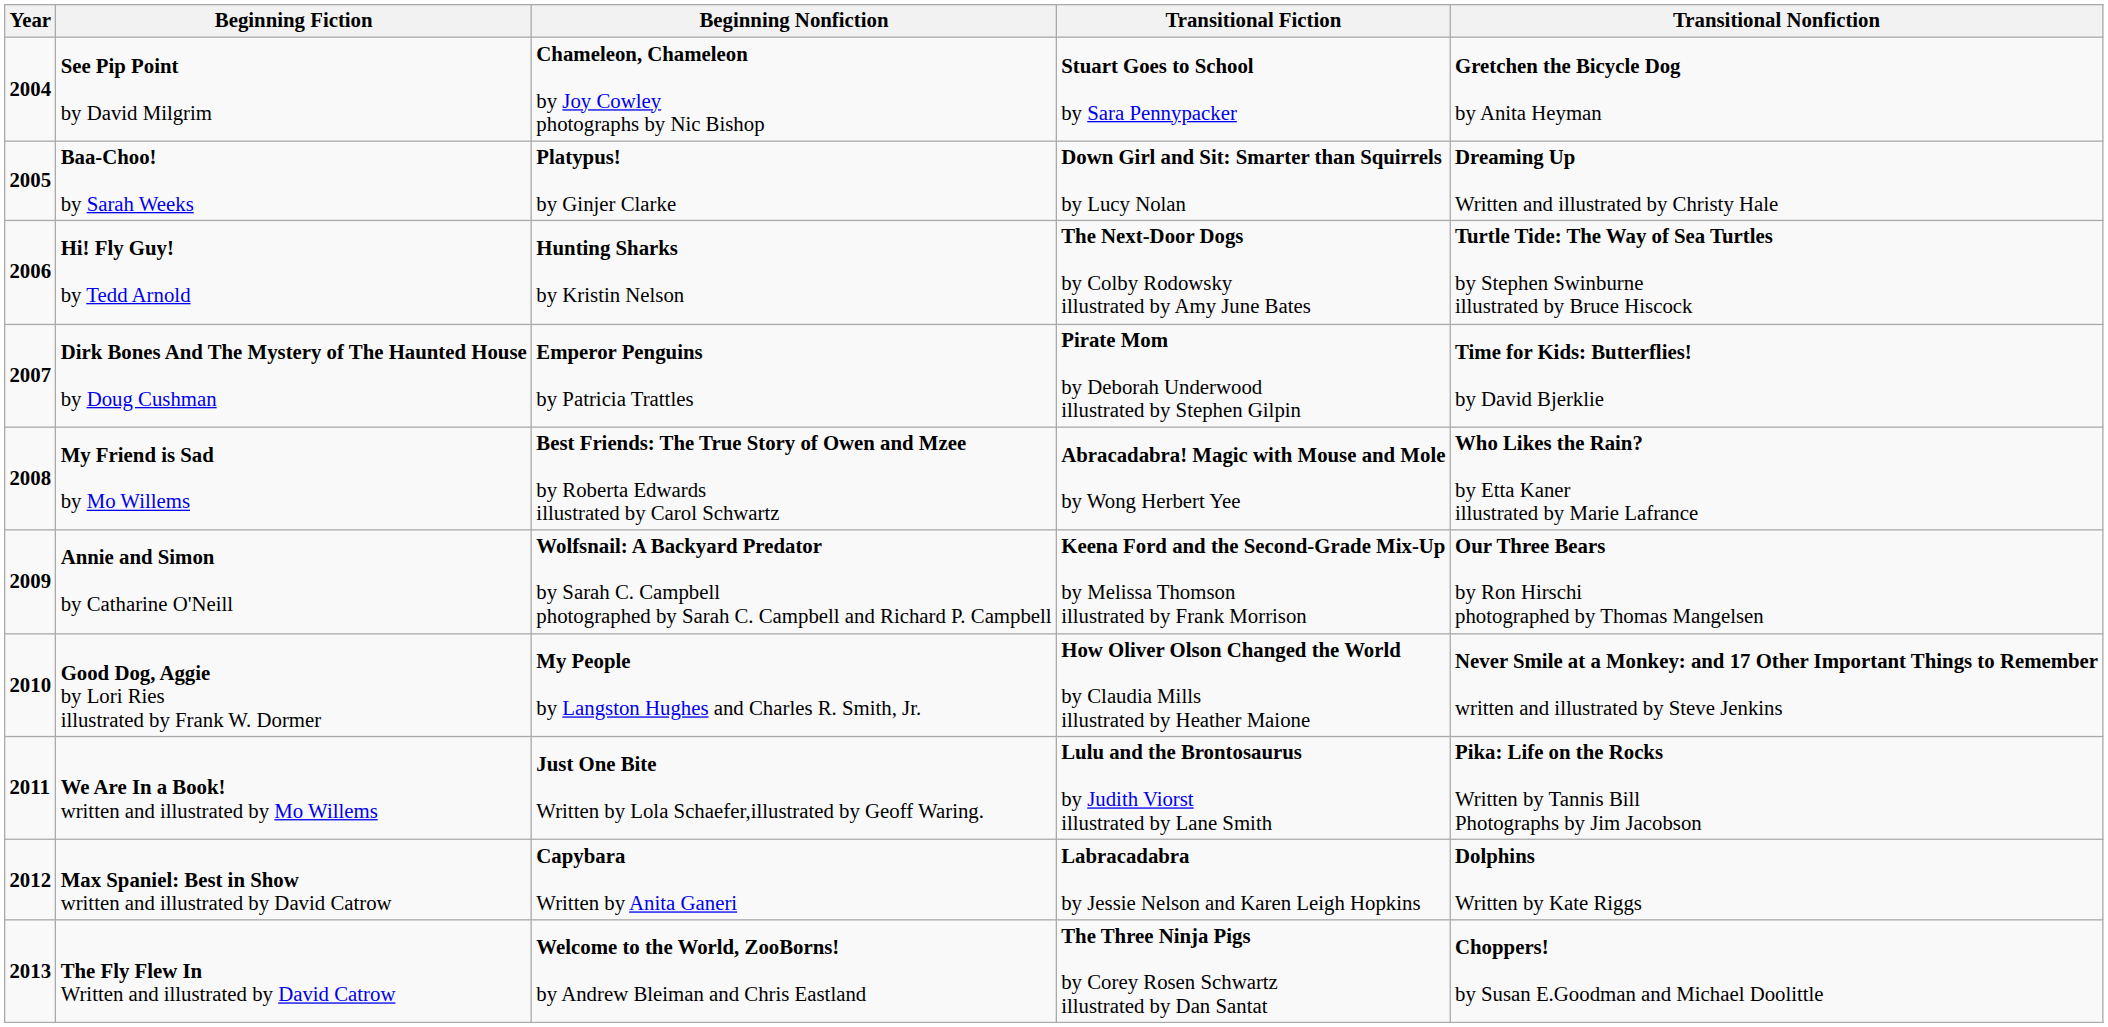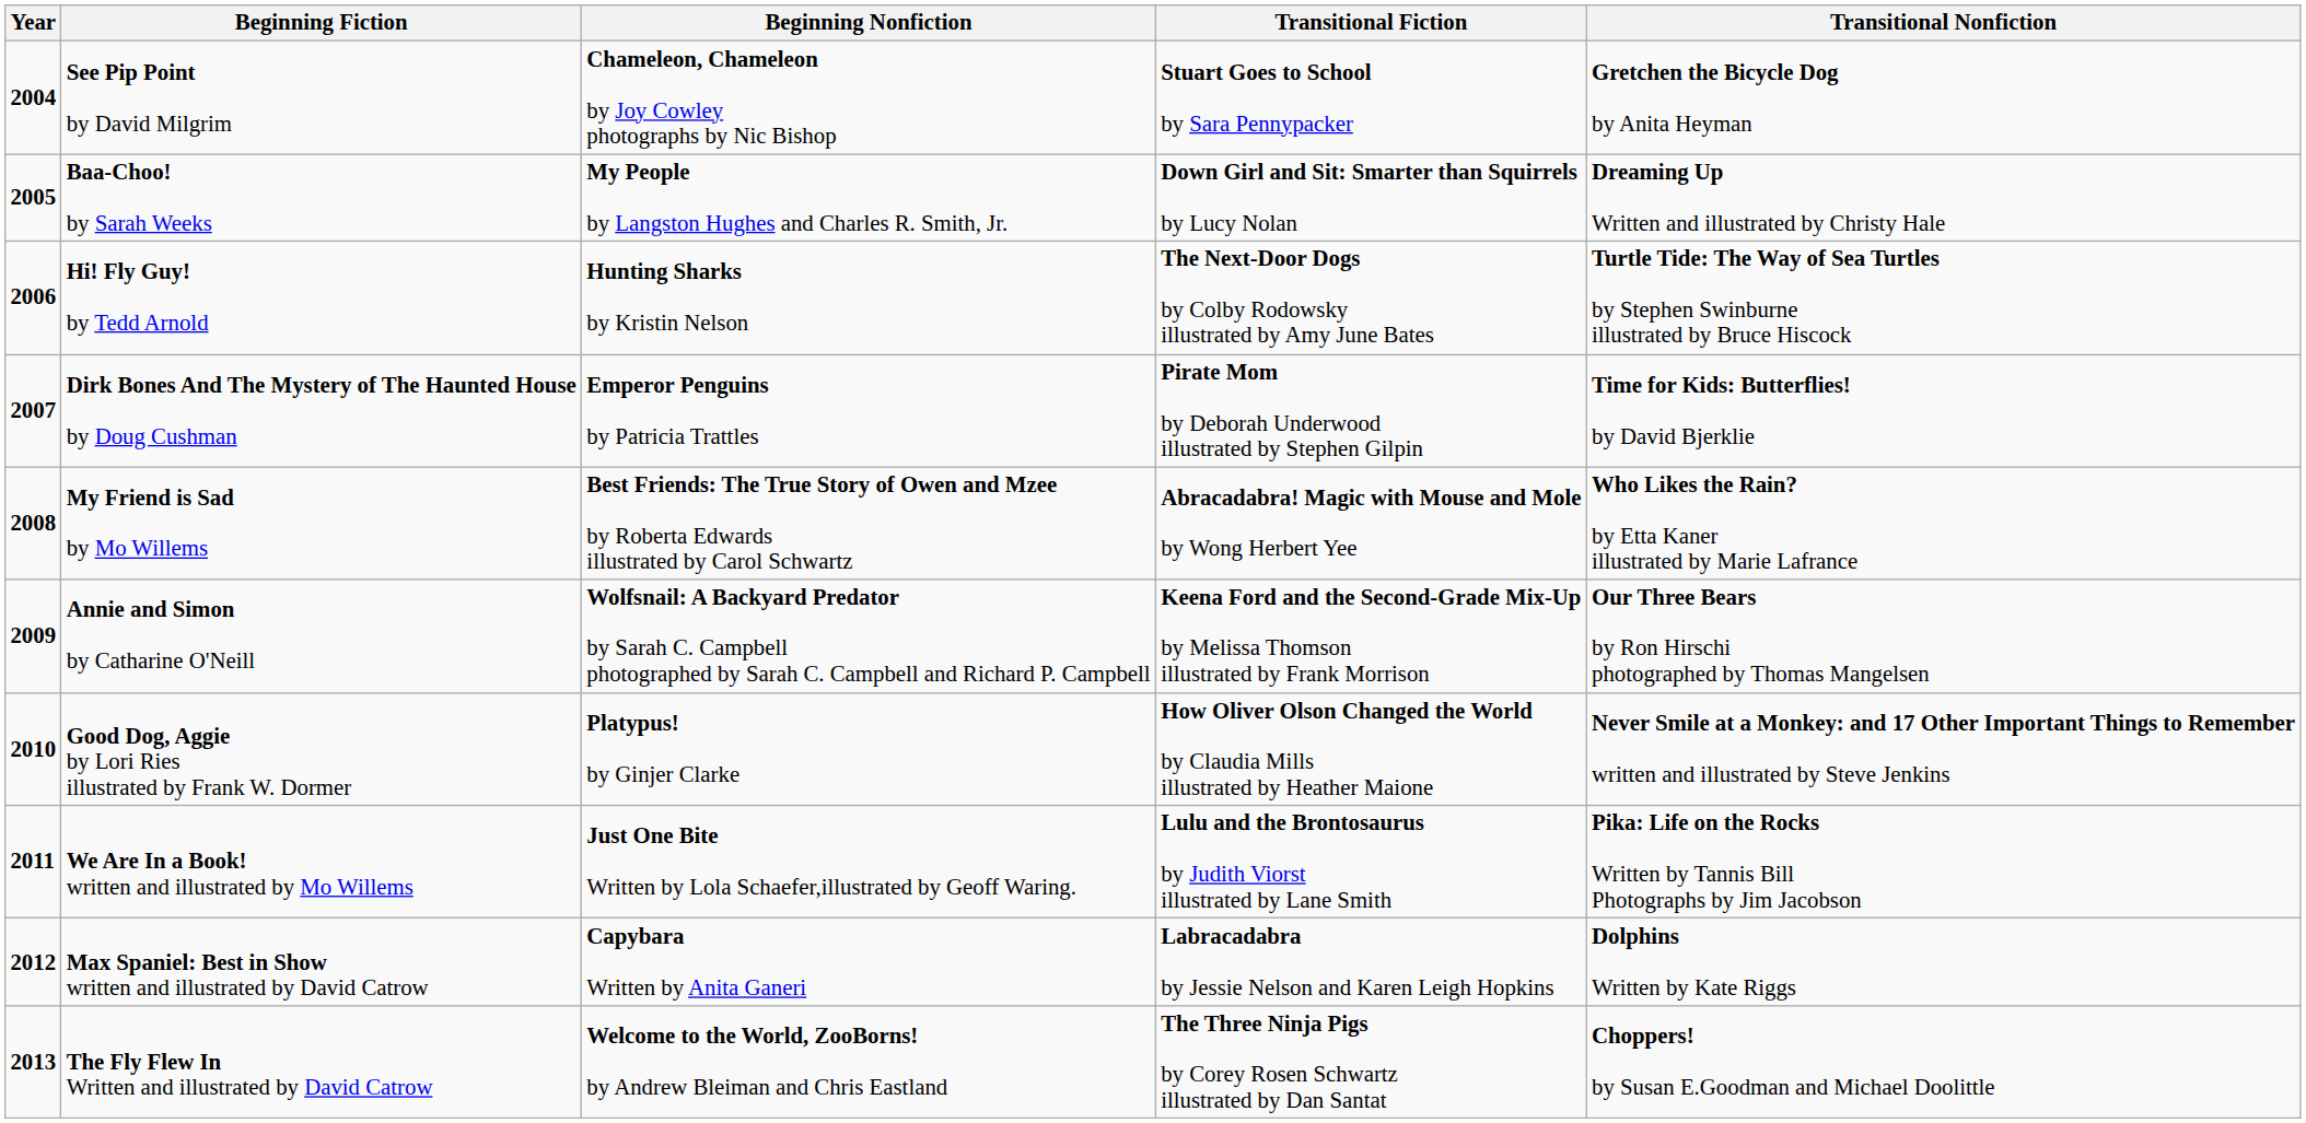Baa-Choo! by Sarah Weeks | Beginning Nonfiction: Platypus! by Ginjer Clarke -> My People by Langston Hughes and Charles R. Smith, Jr.
Good Dog, Aggie by Lori Ries illustrated by Frank W. Dormer | Beginning Nonfiction: My People by Langston Hughes and Charles R. Smith, Jr. -> Platypus! by Ginjer Clarke
